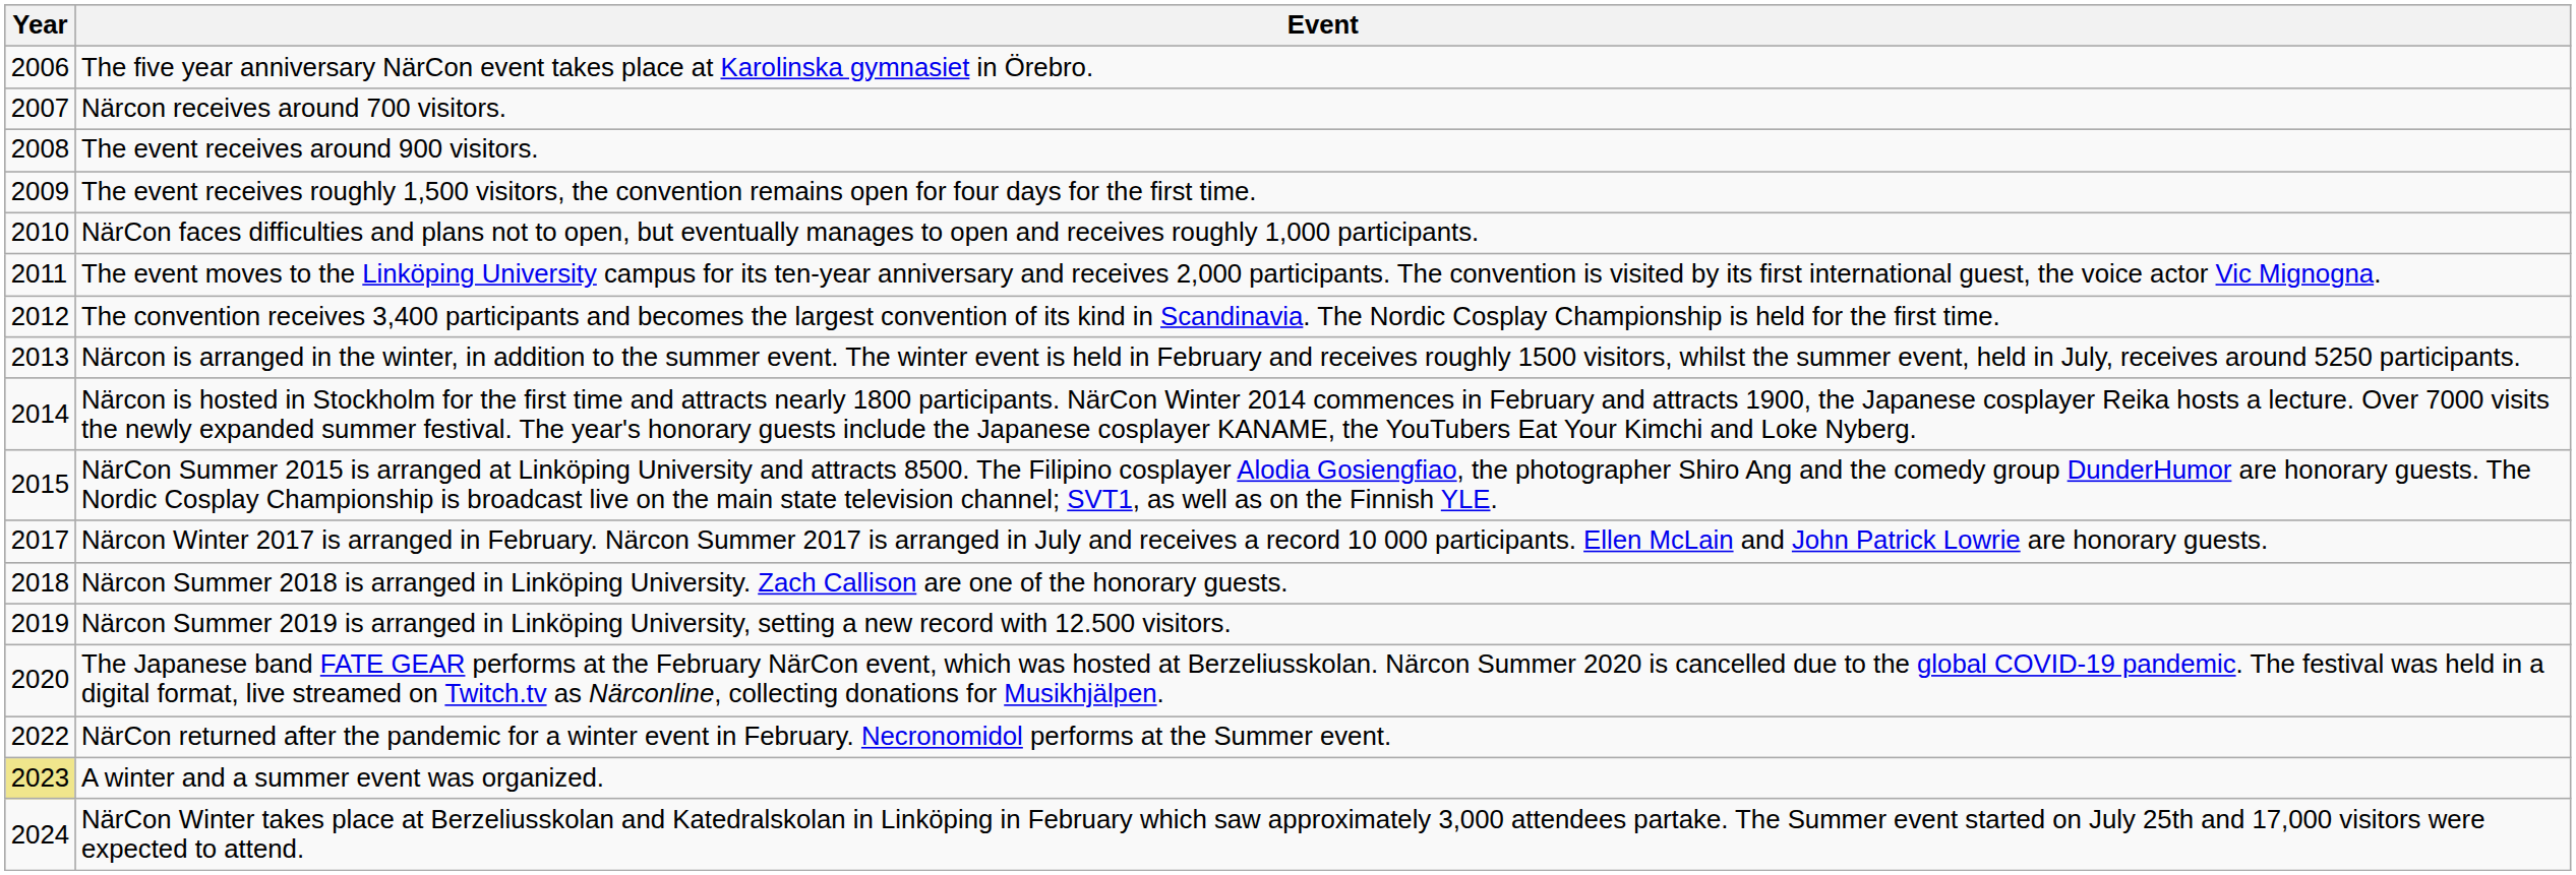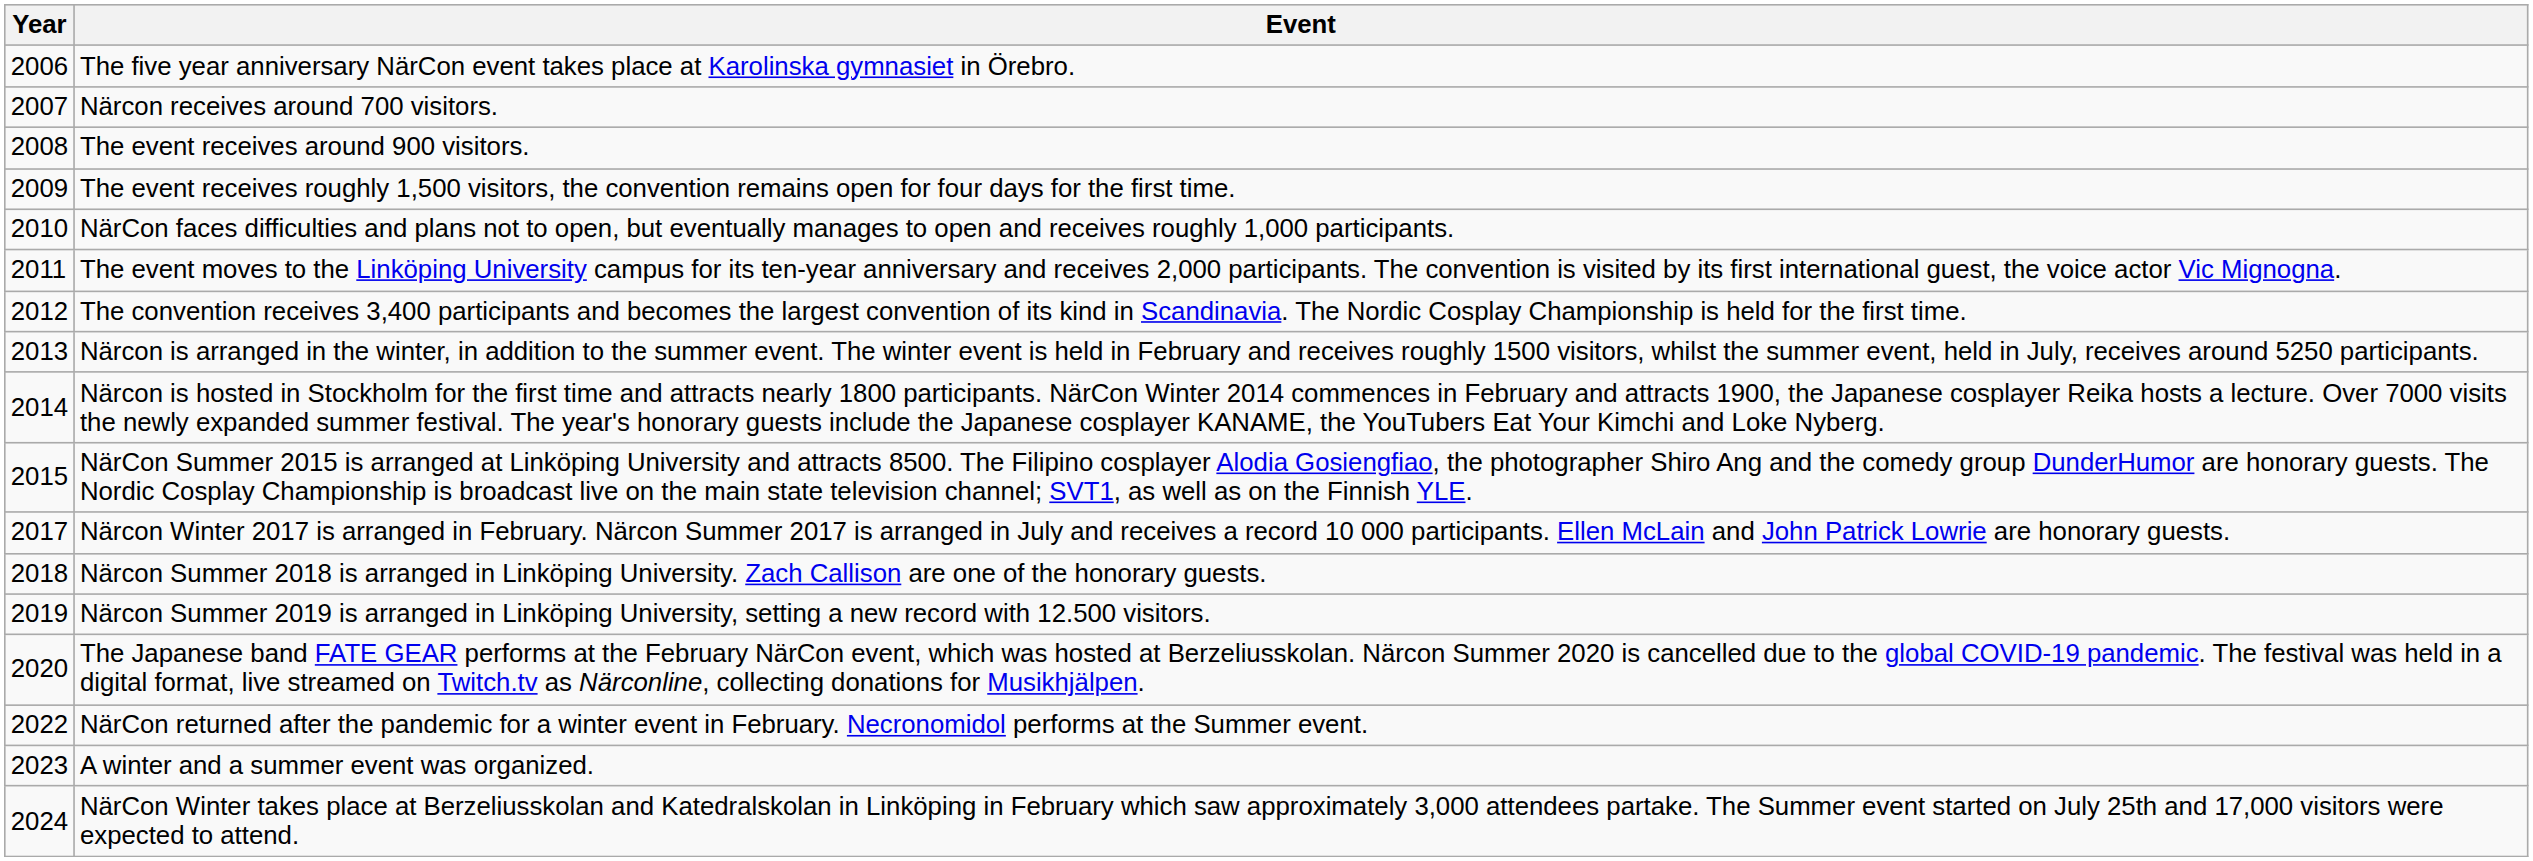A winter and a summer event was organized. | Year: khaki background -> no background
